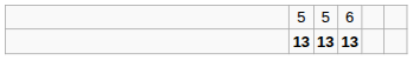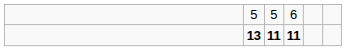row 2 | column 3: 13 -> 11
row 2 | column 4: 13 -> 11
